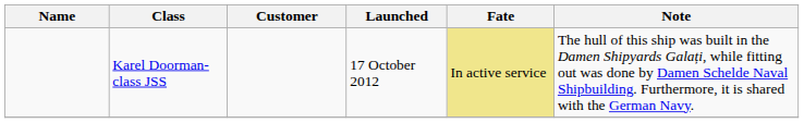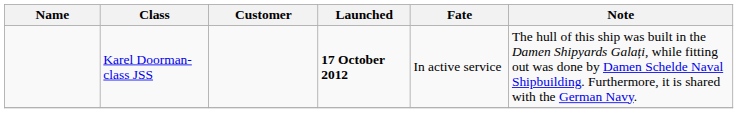Karel Doorman-class JSS | Launched: normal -> bold
Karel Doorman-class JSS | Fate: khaki background -> no background
